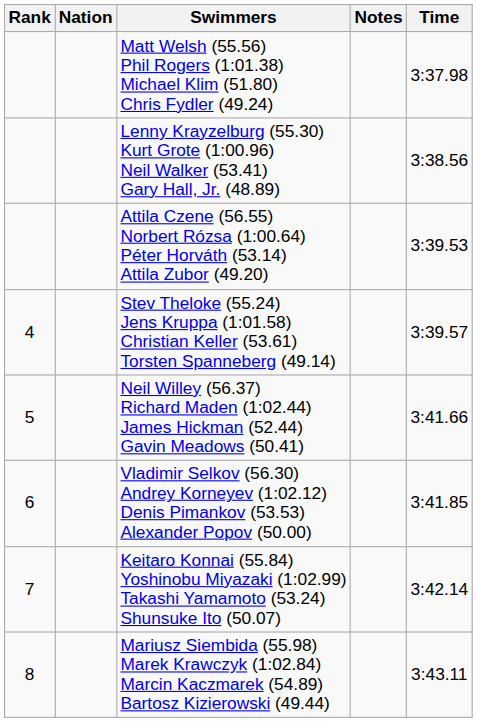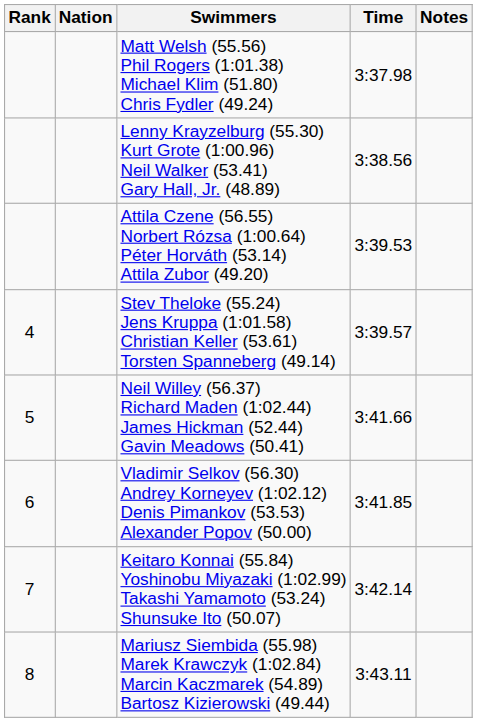columns swapped: Time <-> Notes
